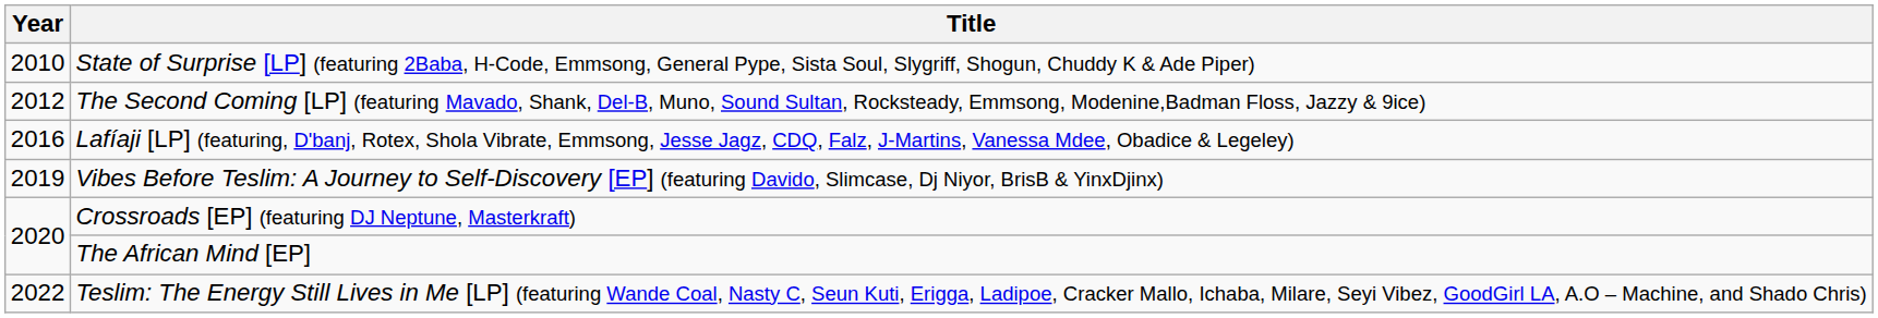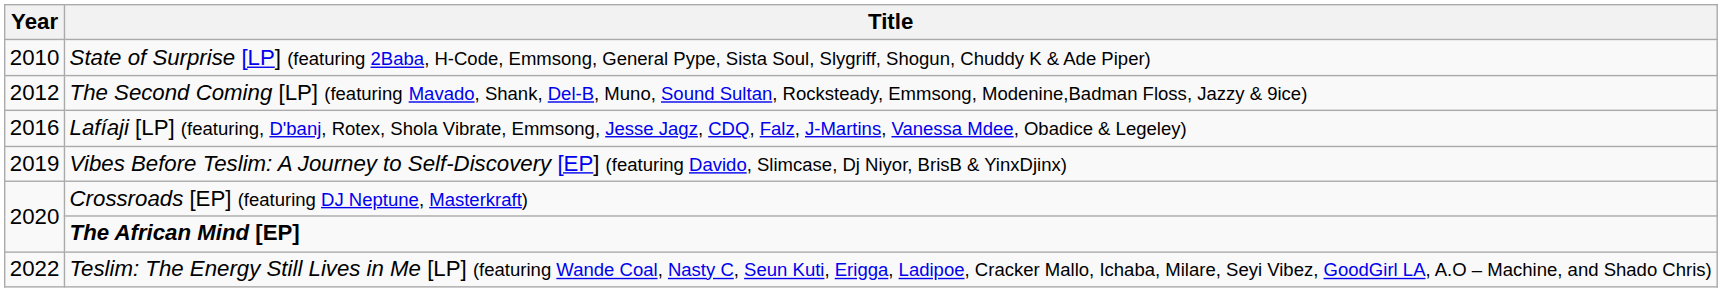The African Mind [EP] | Title: normal -> bold
